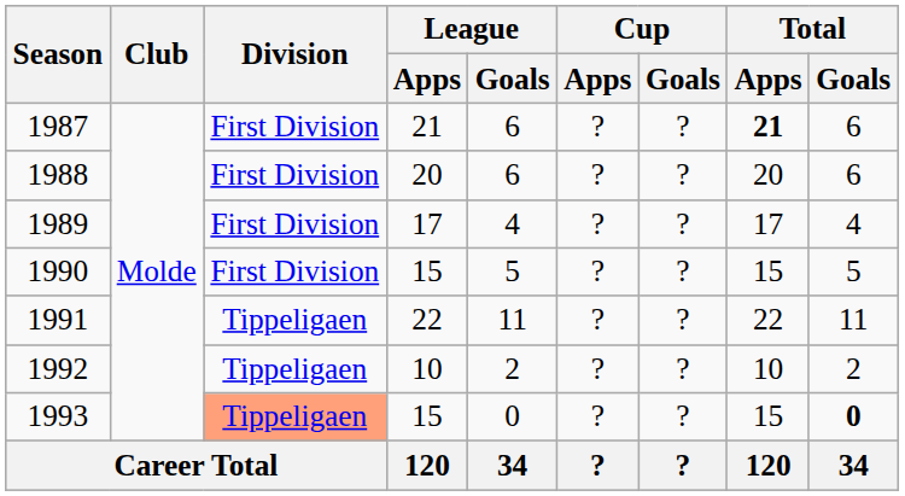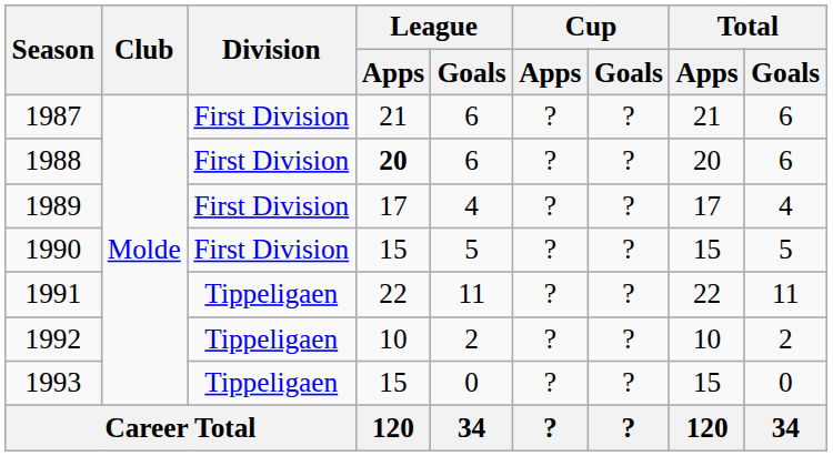1987 | Total / Apps: bold -> normal
1988 | League / Apps: normal -> bold
1993 | Division: lightsalmon background -> no background
1993 | Total / Goals: bold -> normal
